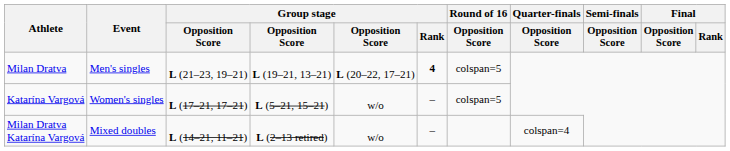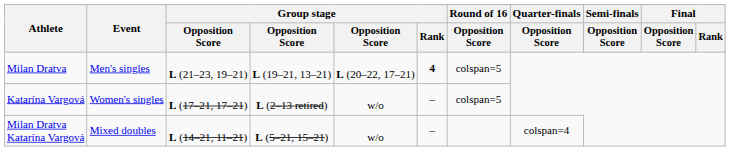Katarína Vargová | column 4: L (5–21, 15–21) -> L (2–13 retired)
Milan Dratva Katarína Vargová | column 4: L (2–13 retired) -> L (5–21, 15–21)
